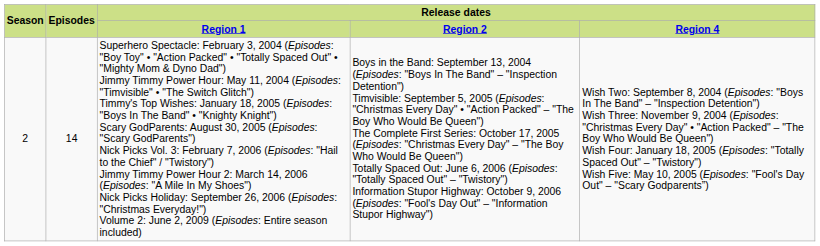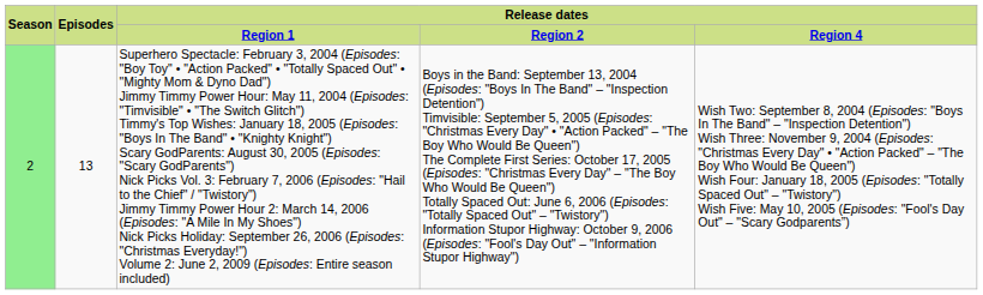row 3 | Season: no background -> lightgreen background
row 3 | Episodes: 14 -> 13
